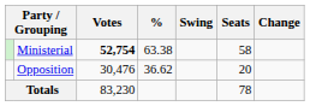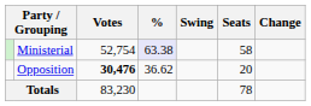Ministerial | Votes: bold -> normal
Ministerial | %: no background -> lavender background
Opposition | Votes: normal -> bold
